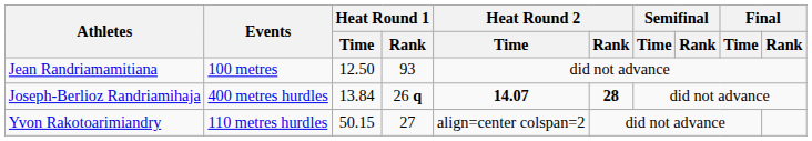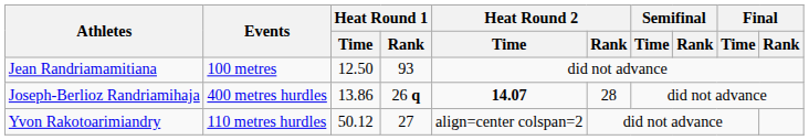Joseph-Berlioz Randriamihaja | Heat Round 1 / Time: 13.84 -> 13.86
Joseph-Berlioz Randriamihaja | Heat Round 2 / Rank: bold -> normal
Yvon Rakotoarimiandry | Heat Round 1 / Time: 50.15 -> 50.12
